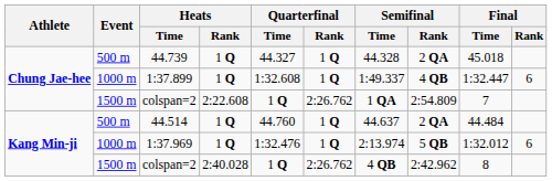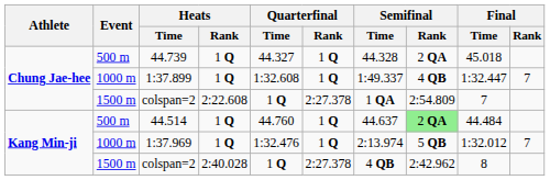1:37.899 | Final / Rank: 6 -> 7
colspan=2 / 2:22.608 | Quarterfinal / Rank: 2:26.762 -> 2:27.378
44.514 | Semifinal / Rank: no background -> lightgreen background
1:37.969 | Final / Rank: 6 -> 7
colspan=2 / 2:40.028 | Quarterfinal / Rank: 2:26.762 -> 2:27.378
